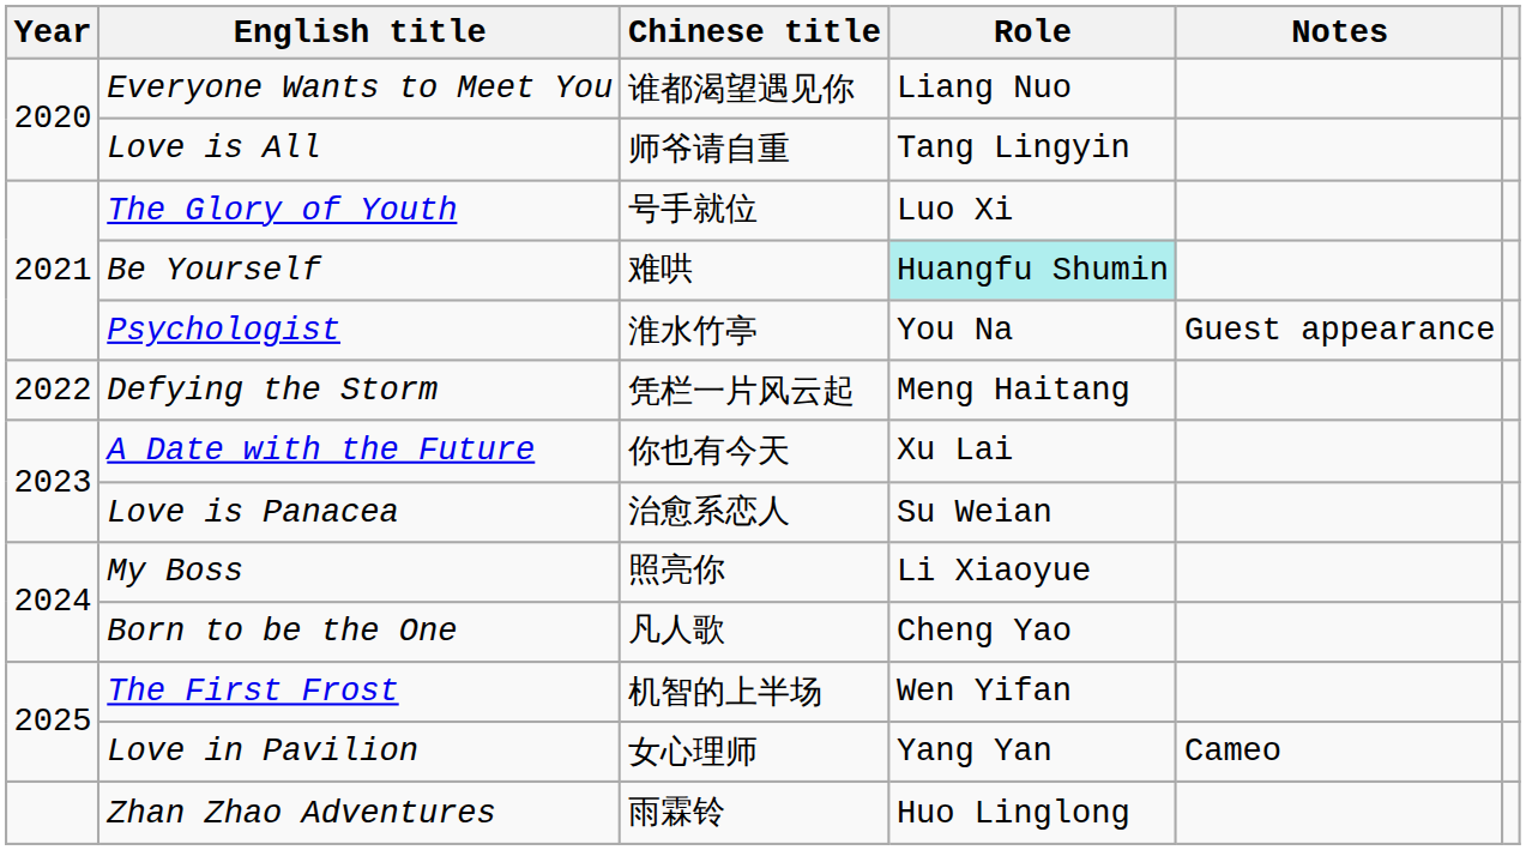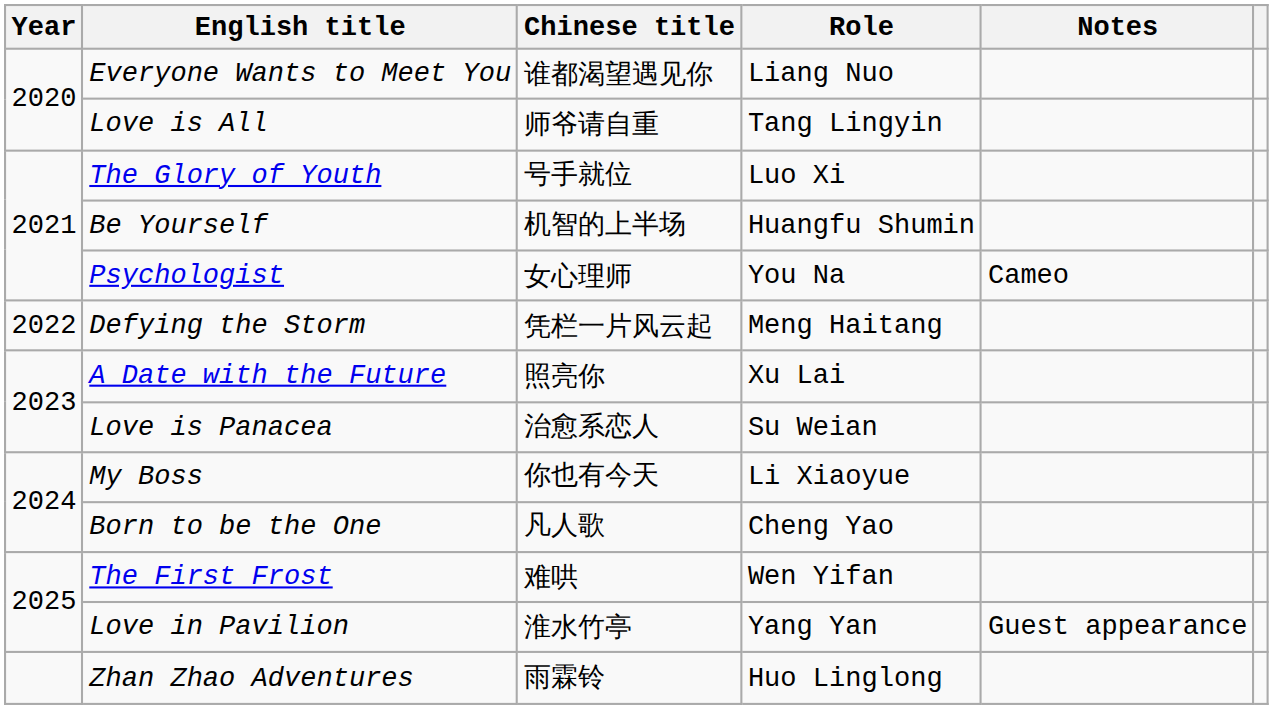Be Yourself | Chinese title: 难哄 -> 机智的上半场
Be Yourself | Role: paleturquoise background -> no background
Psychologist | Chinese title: 淮水竹亭 -> 女心理师
Psychologist | Notes: Guest appearance -> Cameo
A Date with the Future | Chinese title: 你也有今天 -> 照亮你
My Boss | Chinese title: 照亮你 -> 你也有今天
The First Frost | Chinese title: 机智的上半场 -> 难哄
Love in Pavilion | Chinese title: 女心理师 -> 淮水竹亭
Love in Pavilion | Notes: Cameo -> Guest appearance
